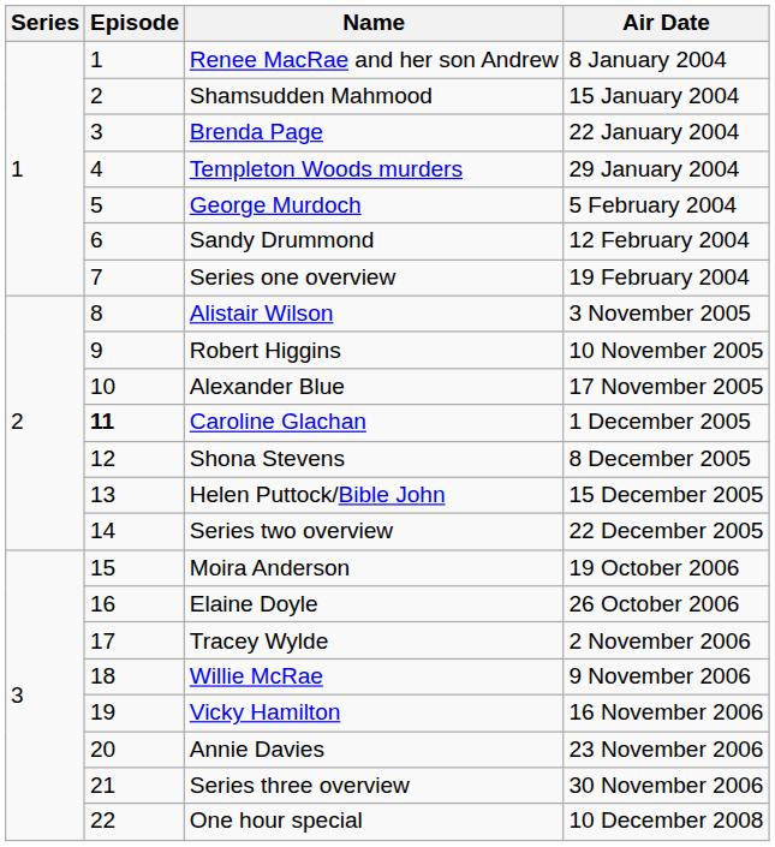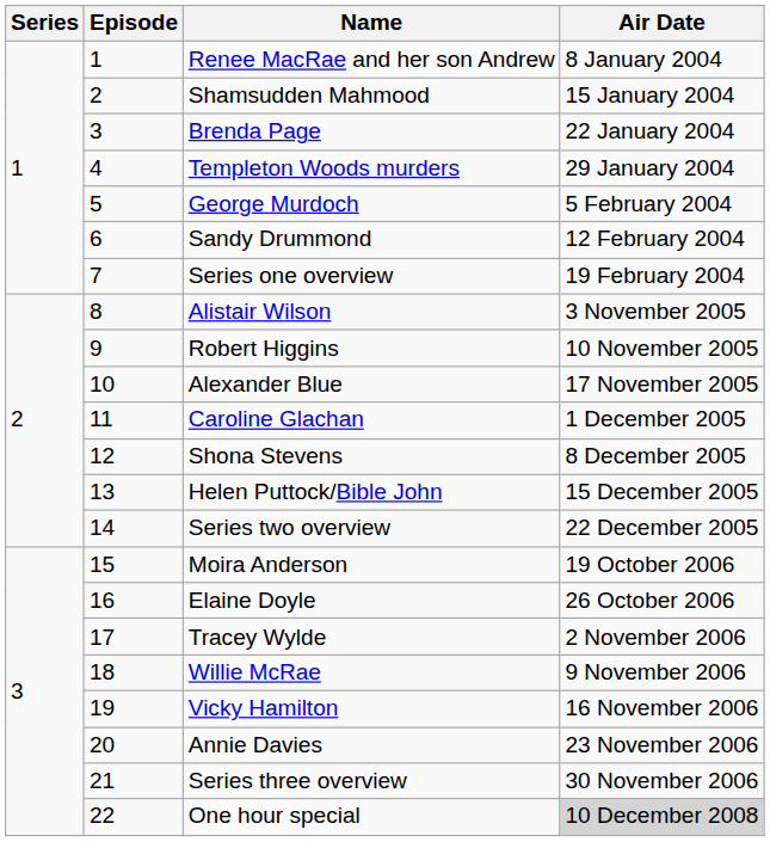Caroline Glachan | Episode: bold -> normal
One hour special | Air Date: no background -> lightgrey background
